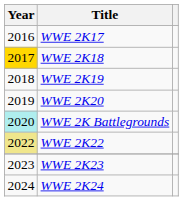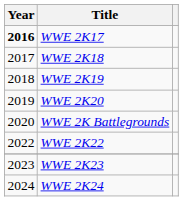WWE 2K17 | Year: normal -> bold
WWE 2K18 | Year: gold background -> no background
WWE 2K Battlegrounds | Year: paleturquoise background -> no background
WWE 2K22 | Year: khaki background -> no background
